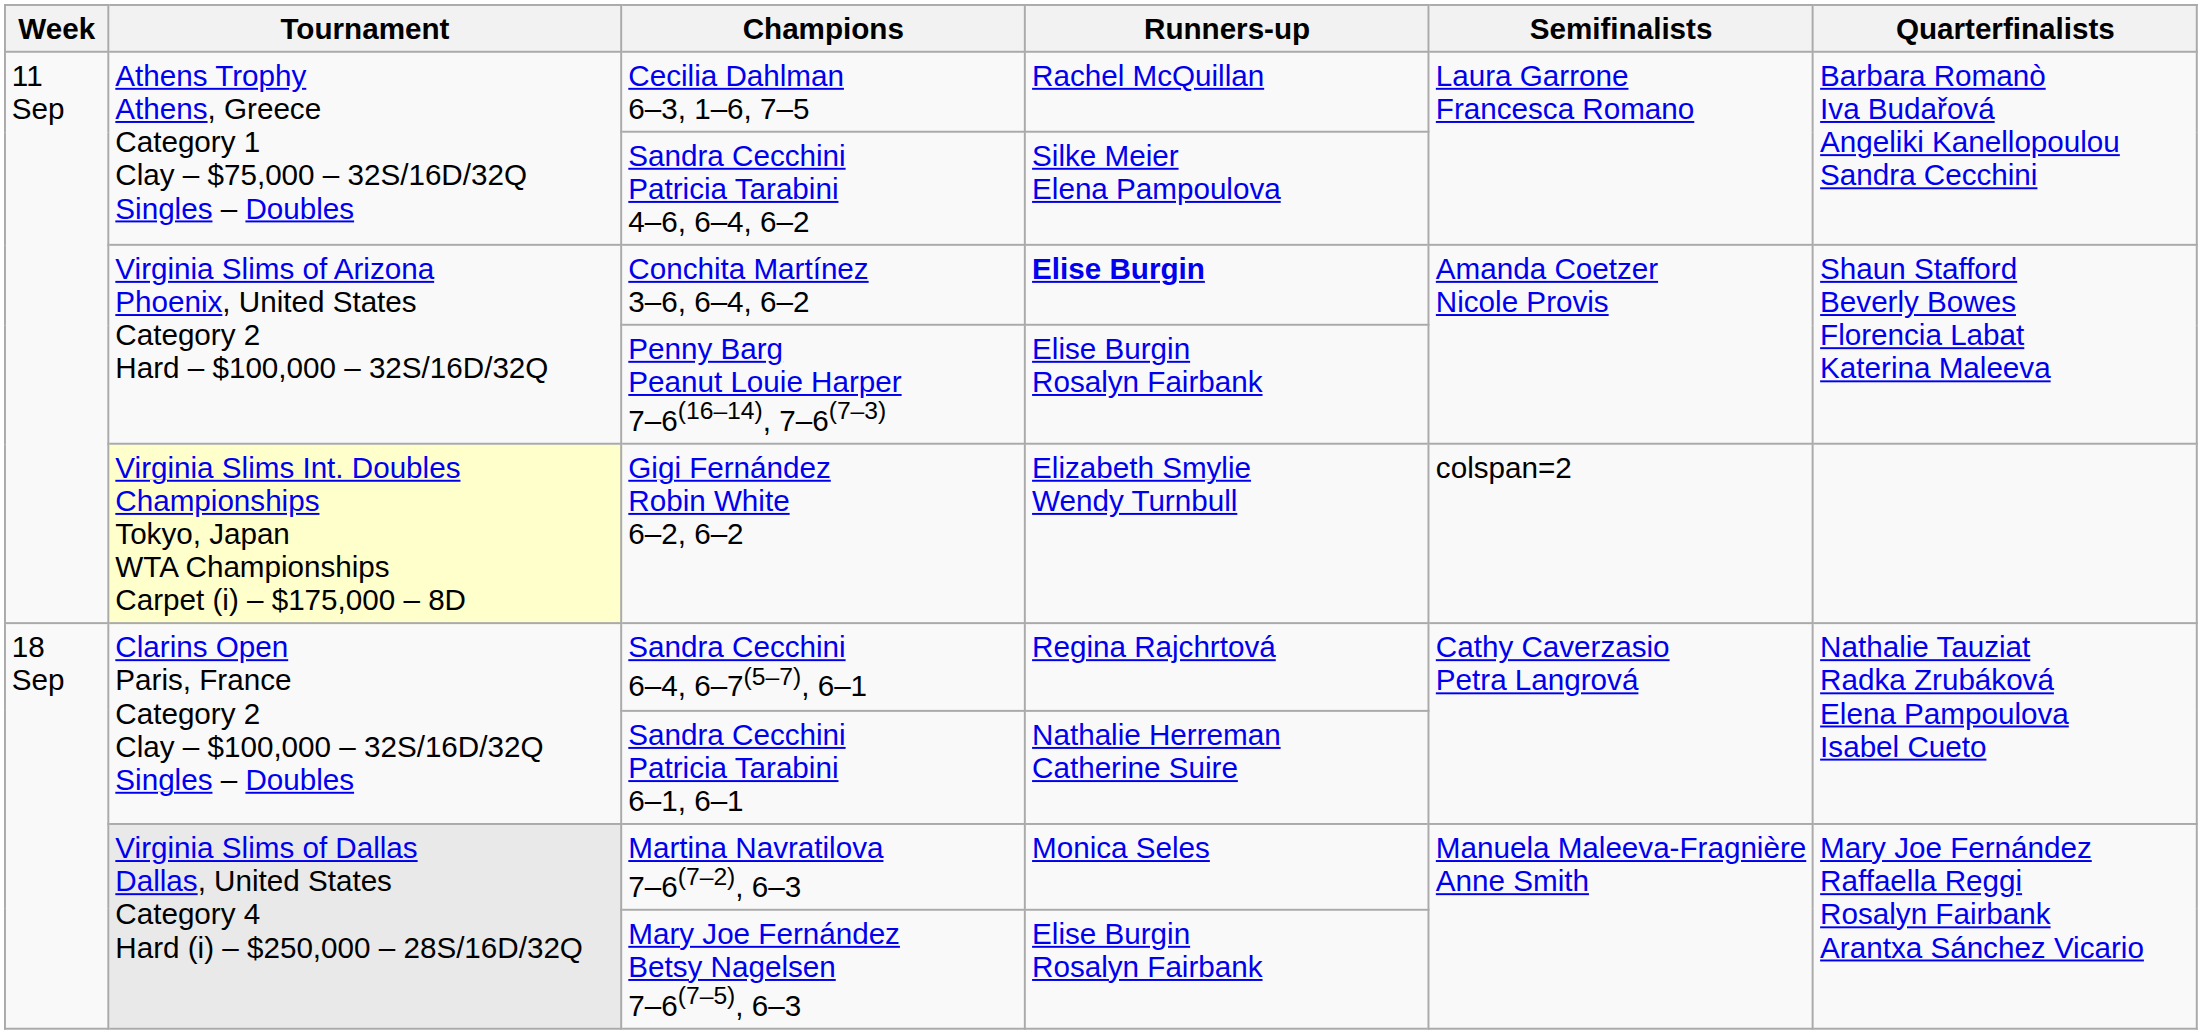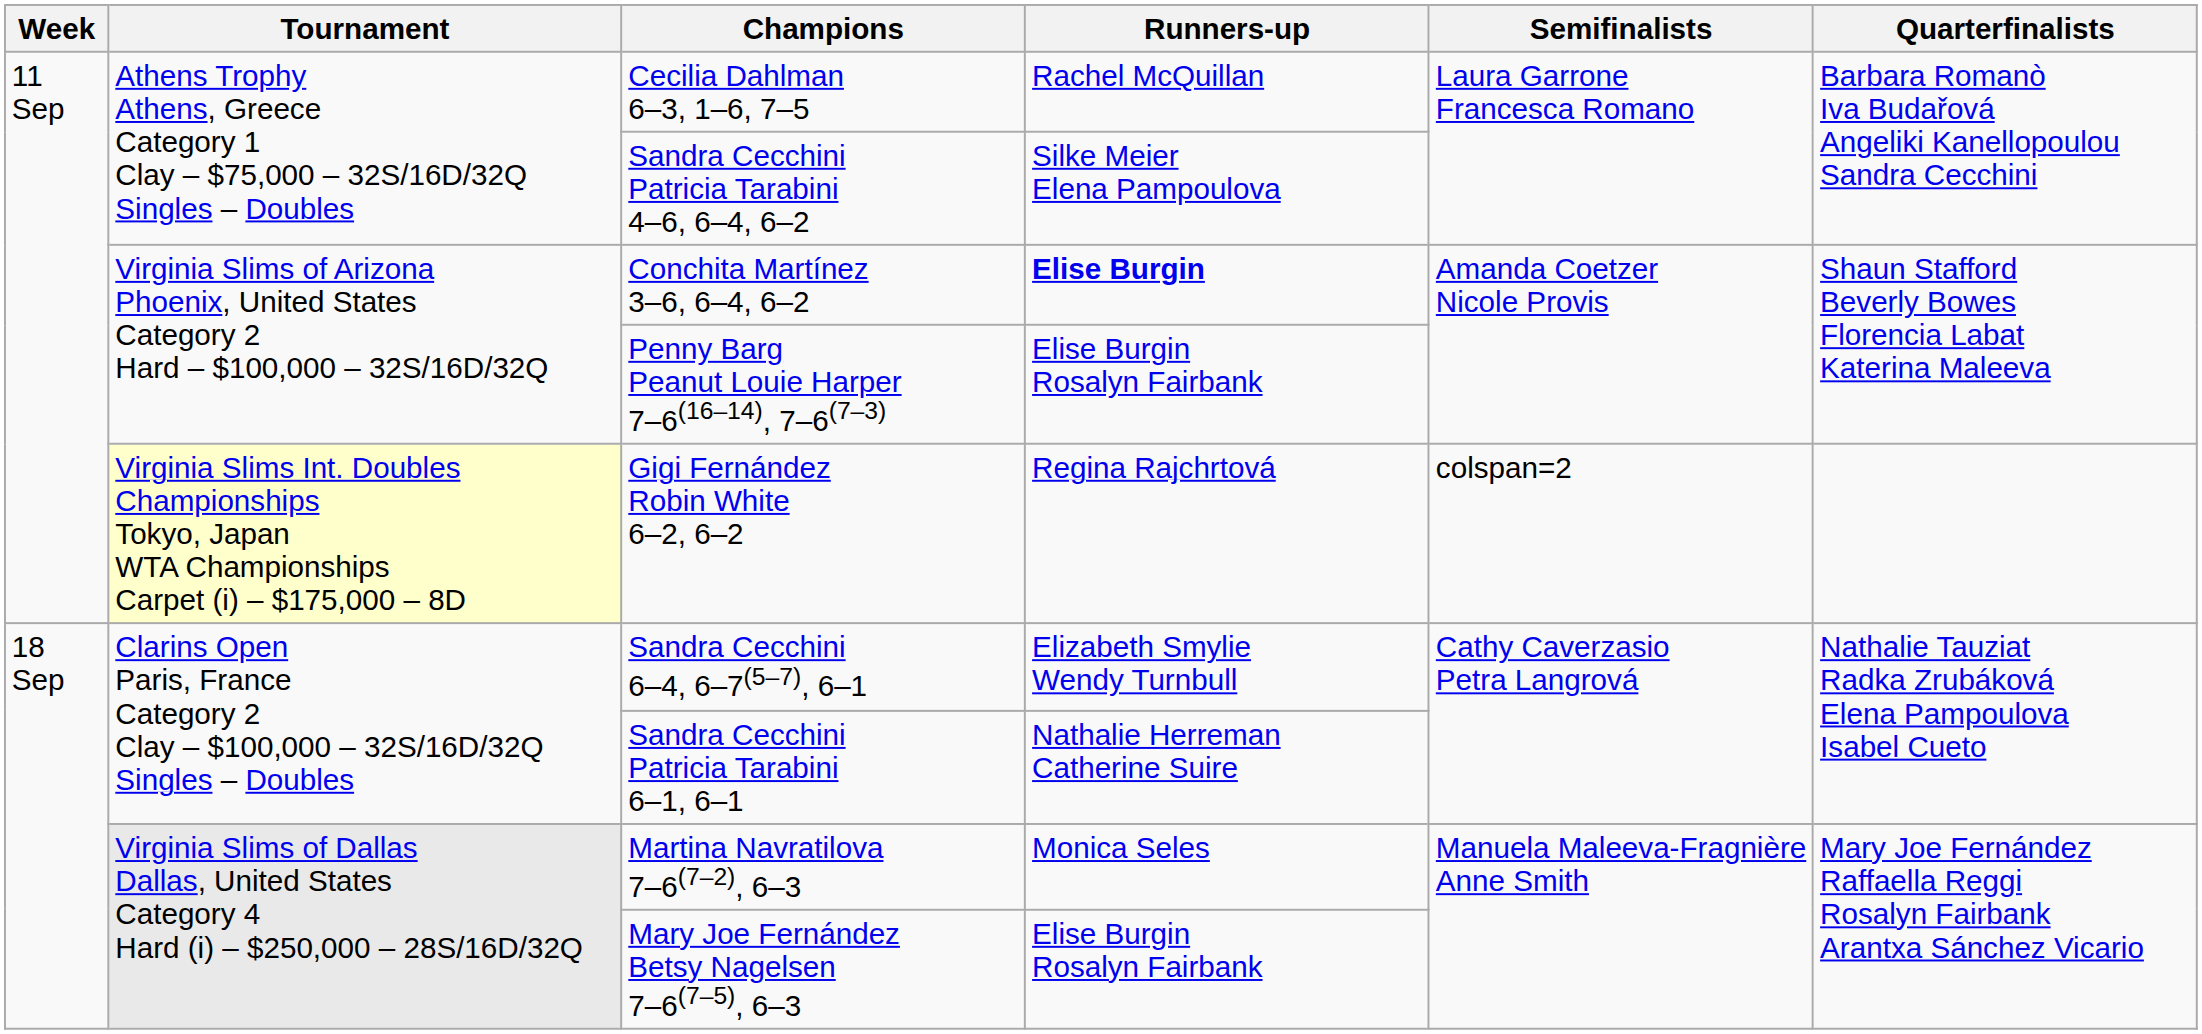Gigi Fernández Robin White 6–2, 6–2 | Runners-up: Elizabeth Smylie Wendy Turnbull -> Regina Rajchrtová
Sandra Cecchini 6–4, 6–7(5–7), 6–1 | Runners-up: Regina Rajchrtová -> Elizabeth Smylie Wendy Turnbull
